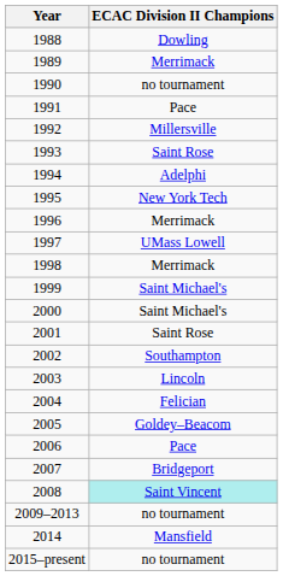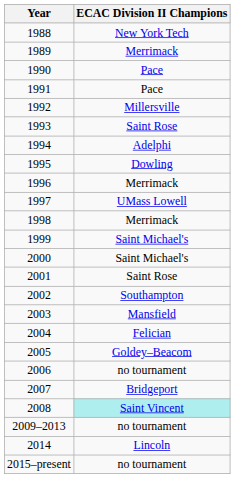1988 | ECAC Division II Champions: Dowling -> New York Tech
1990 | ECAC Division II Champions: no tournament -> Pace
1995 | ECAC Division II Champions: New York Tech -> Dowling
2003 | ECAC Division II Champions: Lincoln -> Mansfield
2006 | ECAC Division II Champions: Pace -> no tournament
2014 | ECAC Division II Champions: Mansfield -> Lincoln
